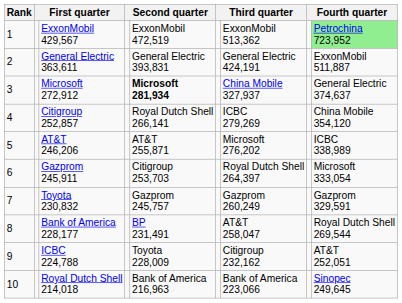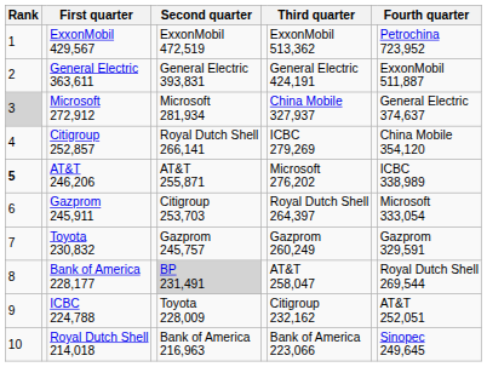ExxonMobil 429,567 | column 9: lightgreen background -> no background
Microsoft 272,912 | Rank: no background -> lightgrey background
Microsoft 272,912 | column 5: bold -> normal
AT&T 246,206 | Rank: normal -> bold
Bank of America 228,177 | column 5: no background -> lightgrey background
